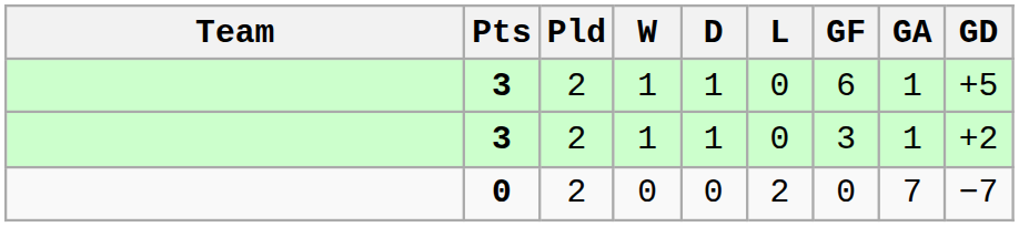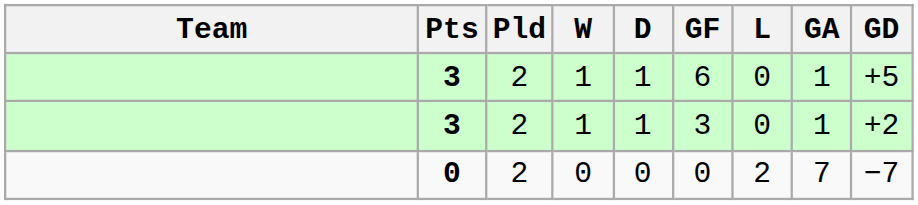columns swapped: L <-> GF
